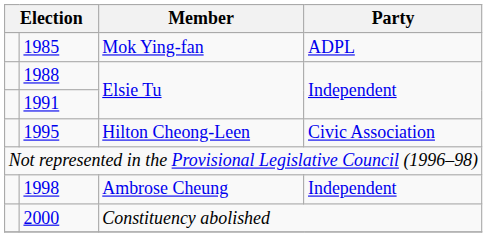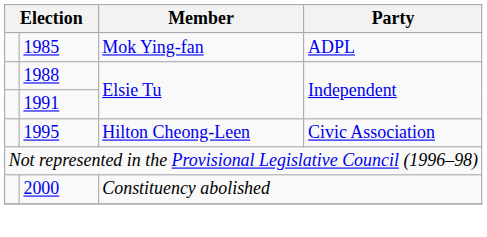- row: 1998 | Ambrose Cheung | Independent
